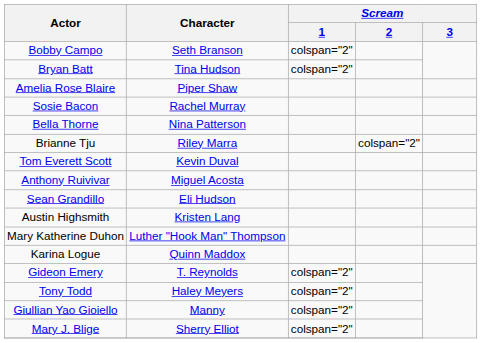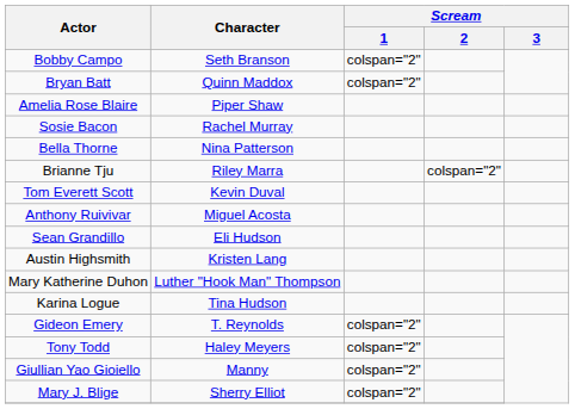Bryan Batt | Character: Tina Hudson -> Quinn Maddox
Karina Logue | Character: Quinn Maddox -> Tina Hudson
